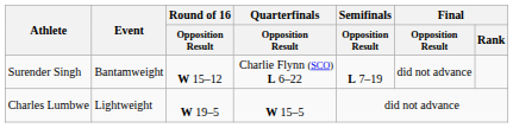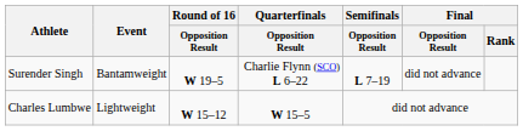Surender Singh | Round of 16 / Opposition Result: W 15–12 -> W 19–5
Charles Lumbwe | Round of 16 / Opposition Result: W 19–5 -> W 15–12
